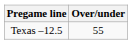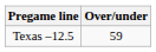Texas –12.5 | Over/under: 55 -> 59
